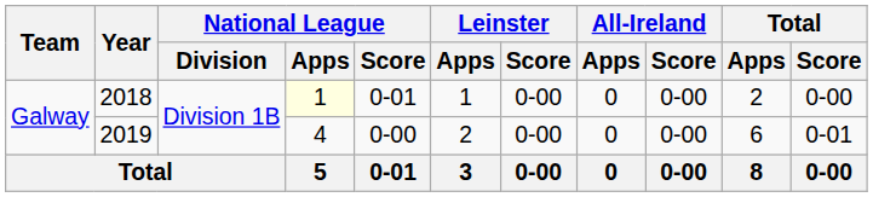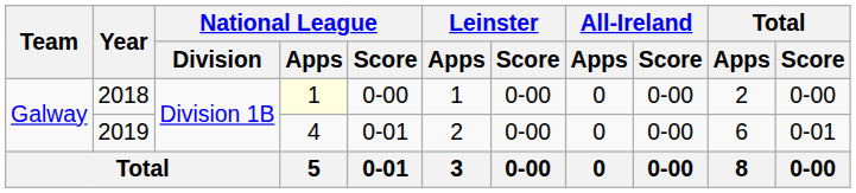2018 | National League / Score: 0-01 -> 0-00
2019 | National League / Score: 0-00 -> 0-01
